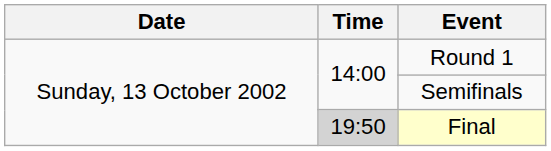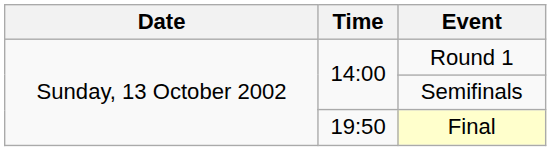Final | Time: lightgrey background -> no background
